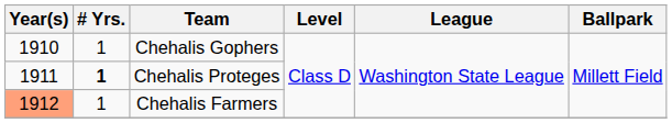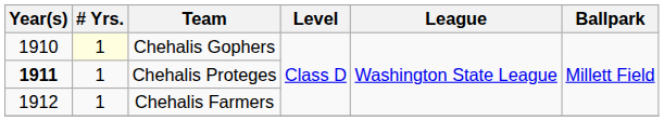Chehalis Gophers | # Yrs.: no background -> lightyellow background
Chehalis Proteges | Year(s): normal -> bold
Chehalis Proteges | # Yrs.: bold -> normal
Chehalis Farmers | Year(s): lightsalmon background -> no background
